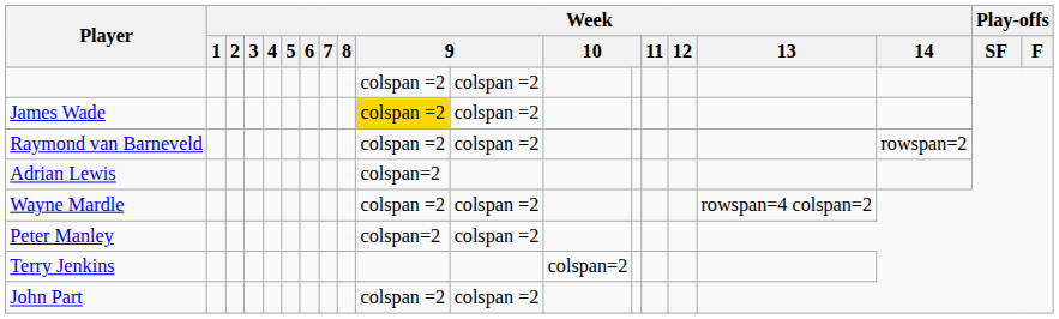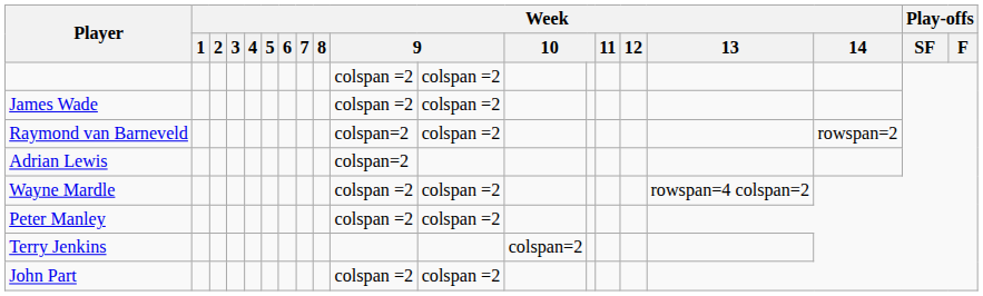James Wade | column 10: gold background -> no background
Raymond van Barneveld | column 10: colspan =2 -> colspan=2
Peter Manley | column 10: colspan=2 -> colspan =2
